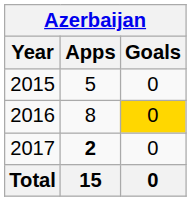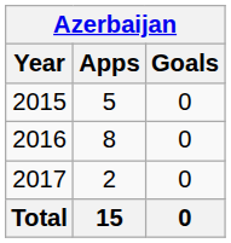2016 | Goals: gold background -> no background
2017 | Apps: bold -> normal
